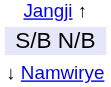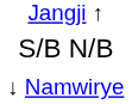row 2 | column 1: lavender background -> no background
